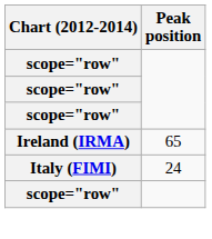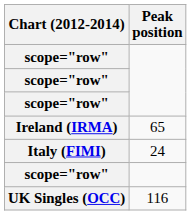+ row: UK Singles (OCC) | 116
